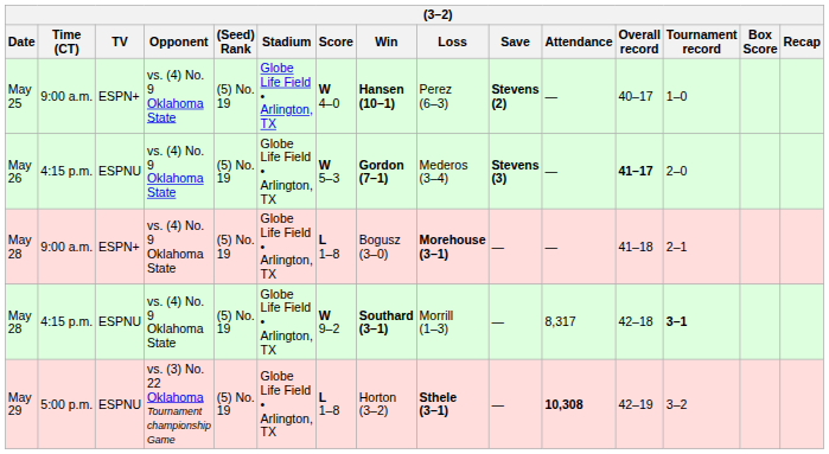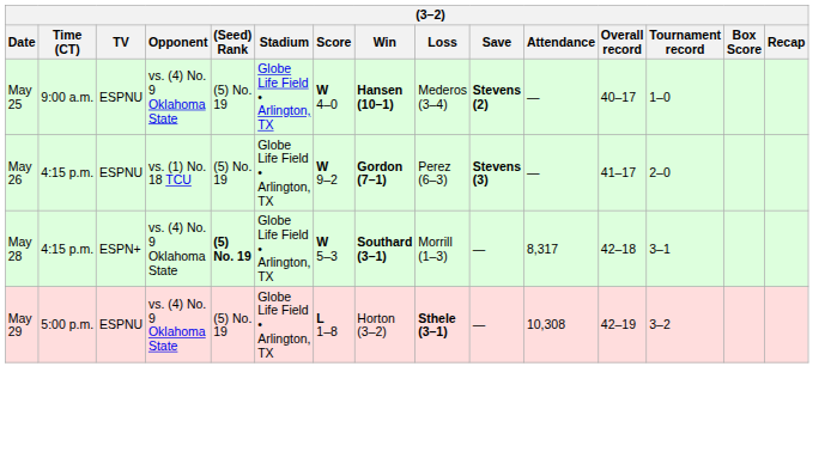May 25 | TV: ESPN+ -> ESPNU
May 25 | Loss: Perez (6–3) -> Mederos (3–4)
May 26 | Opponent: vs. (4) No. 9 Oklahoma State -> vs. (1) No. 18 TCU
May 26 | Score: W 5–3 -> W 9–2
May 26 | Loss: Mederos (3–4) -> Perez (6–3)
May 26 | Overall record: bold -> normal
- row: May 28 | 9:00 a.m. | ESPN+ | vs. (4) No. 9 Oklahoma State | (5) No. 19 | Globe Life Field • Arlington, TX | L 1–8 | Bogusz (3–0) | Morehouse (3–1) | — | — | 41–18 | 2–1
May 28 / 4:15 p.m. | TV: ESPNU -> ESPN+
May 28 / 4:15 p.m. | (Seed) Rank: normal -> bold
May 28 / 4:15 p.m. | Score: W 9–2 -> W 5–3
May 28 / 4:15 p.m. | Tournament record: bold -> normal
May 29 | Opponent: vs. (3) No. 22 Oklahoma Tournament championship Game -> vs. (4) No. 9 Oklahoma State
May 29 | Attendance: bold -> normal
